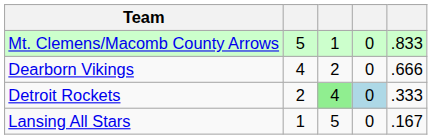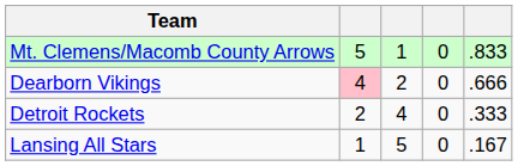Dearborn Vikings | column 2: no background -> pink background
Detroit Rockets | column 3: lightgreen background -> no background
Detroit Rockets | column 4: lightblue background -> no background
